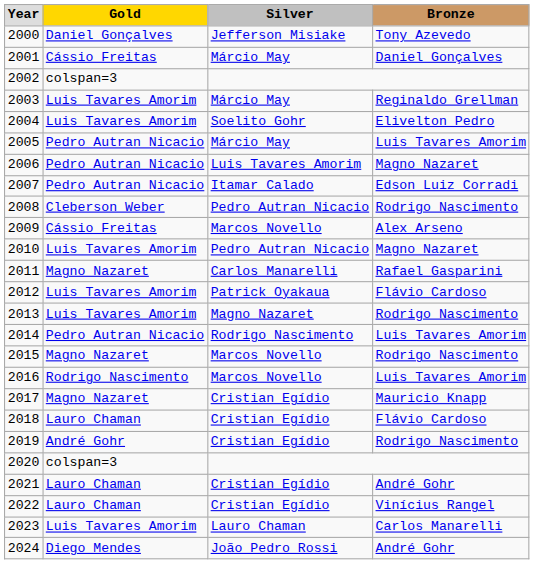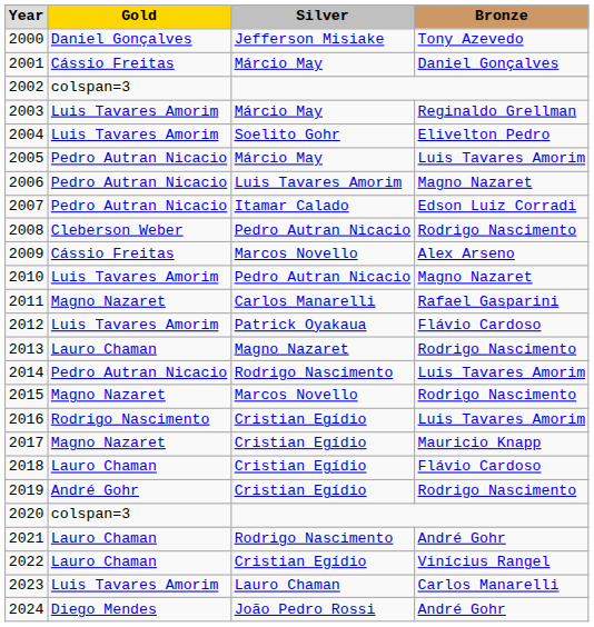2013 | column 2: Luis Tavares Amorim -> Lauro Chaman
2016 | column 3: Marcos Novello -> Cristian Egídio
2021 | column 3: Cristian Egídio -> Rodrigo Nascimento
